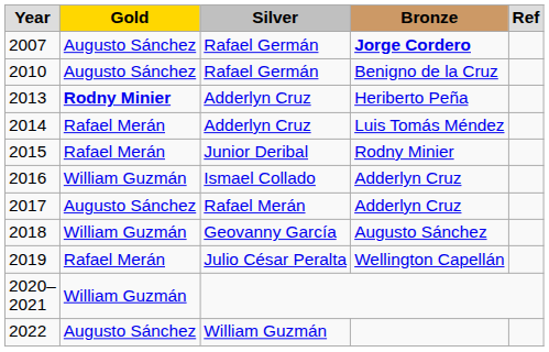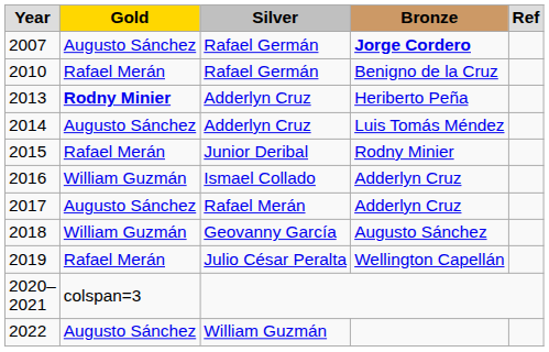2010 | Gold: Augusto Sánchez -> Rafael Merán
2014 | Gold: Rafael Merán -> Augusto Sánchez
2020– 2021 | Gold: William Guzmán -> colspan=3
